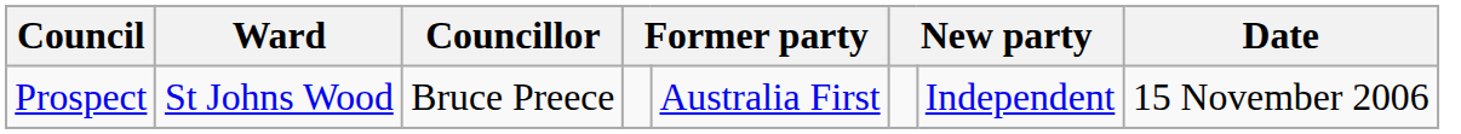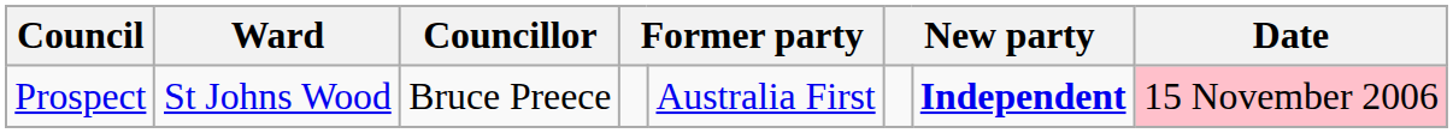Prospect | column 7: normal -> bold
Prospect | Date: no background -> pink background
